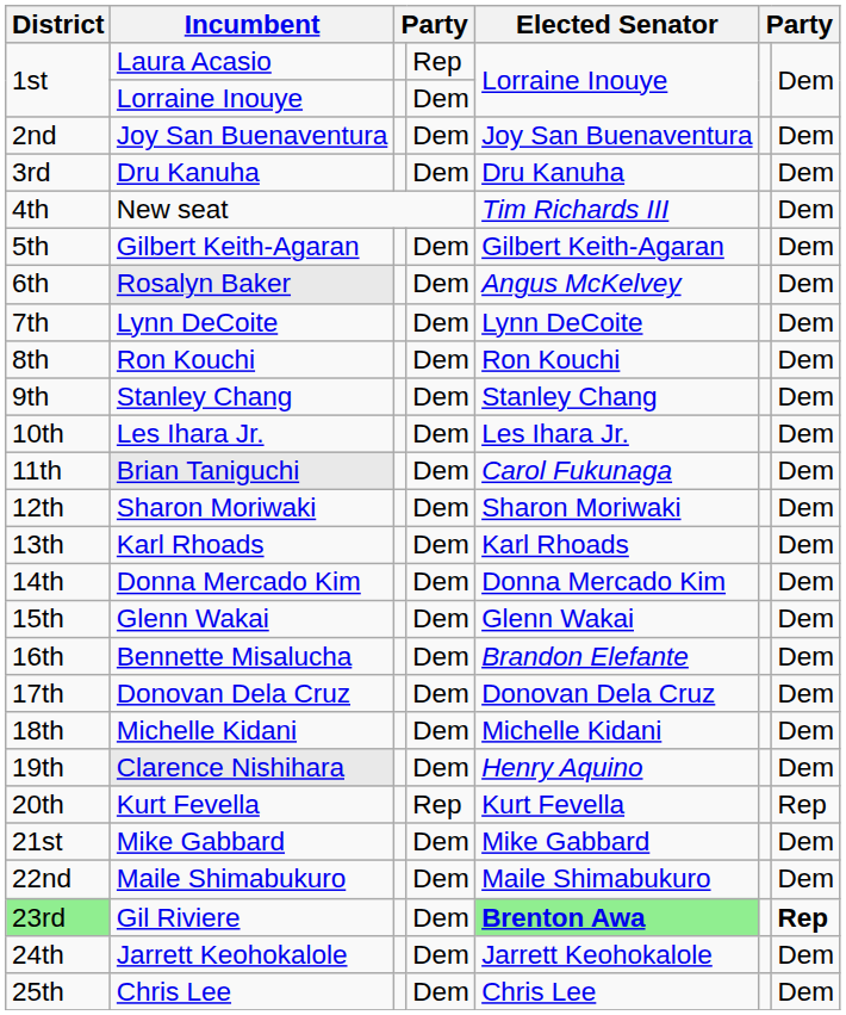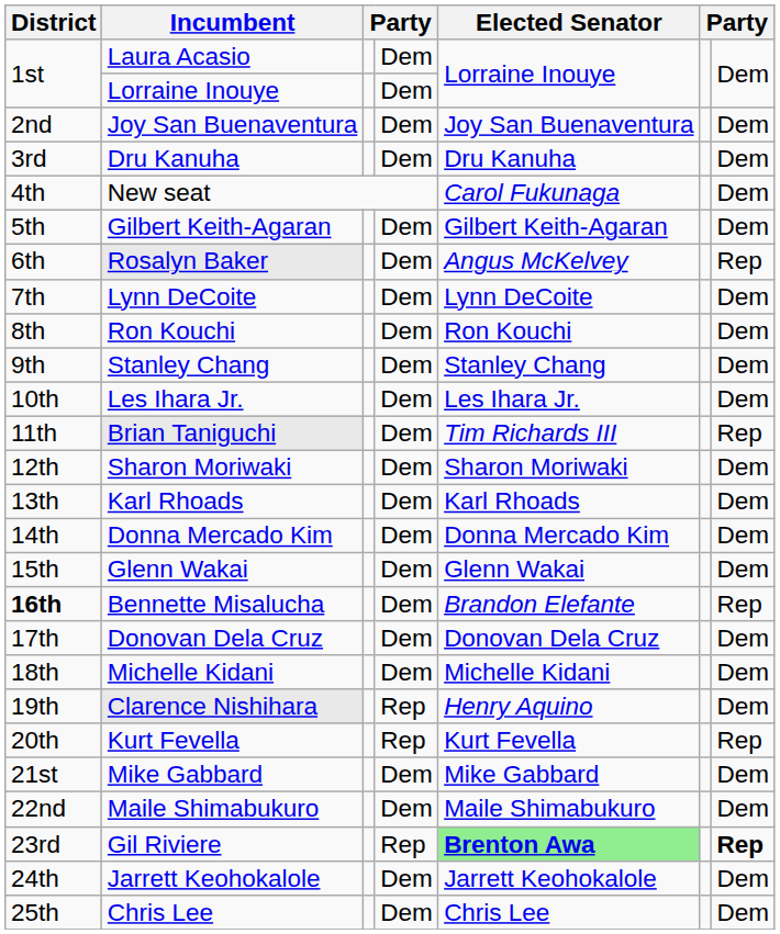Laura Acasio | column 4: Rep -> Dem
New seat | Elected Senator: Tim Richards III -> Carol Fukunaga
Rosalyn Baker | column 7: Dem -> Rep
Brian Taniguchi | Elected Senator: Carol Fukunaga -> Tim Richards III
Brian Taniguchi | column 7: Dem -> Rep
Bennette Misalucha | District: normal -> bold
Bennette Misalucha | column 7: Dem -> Rep
Clarence Nishihara | column 4: Dem -> Rep
Gil Riviere | District: lightgreen background -> no background
Gil Riviere | column 4: Dem -> Rep
